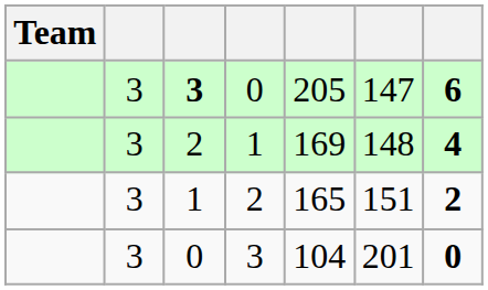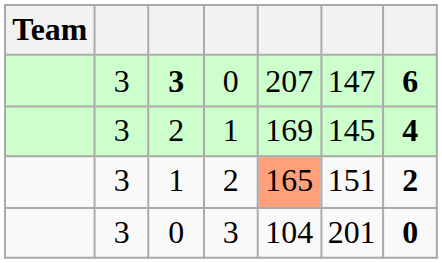row 2 | column 5: 205 -> 207
row 3 | column 6: 148 -> 145
row 4 | column 5: no background -> lightsalmon background
